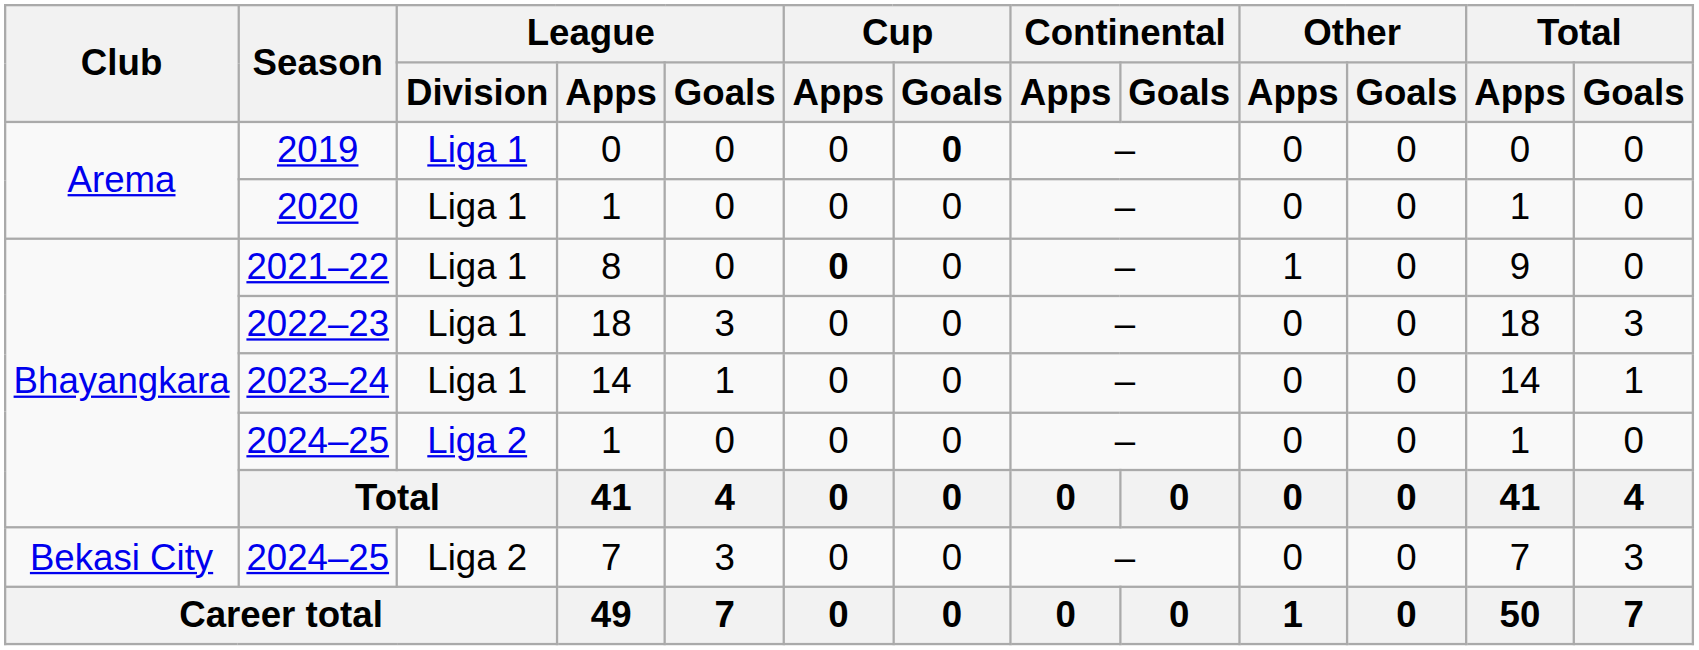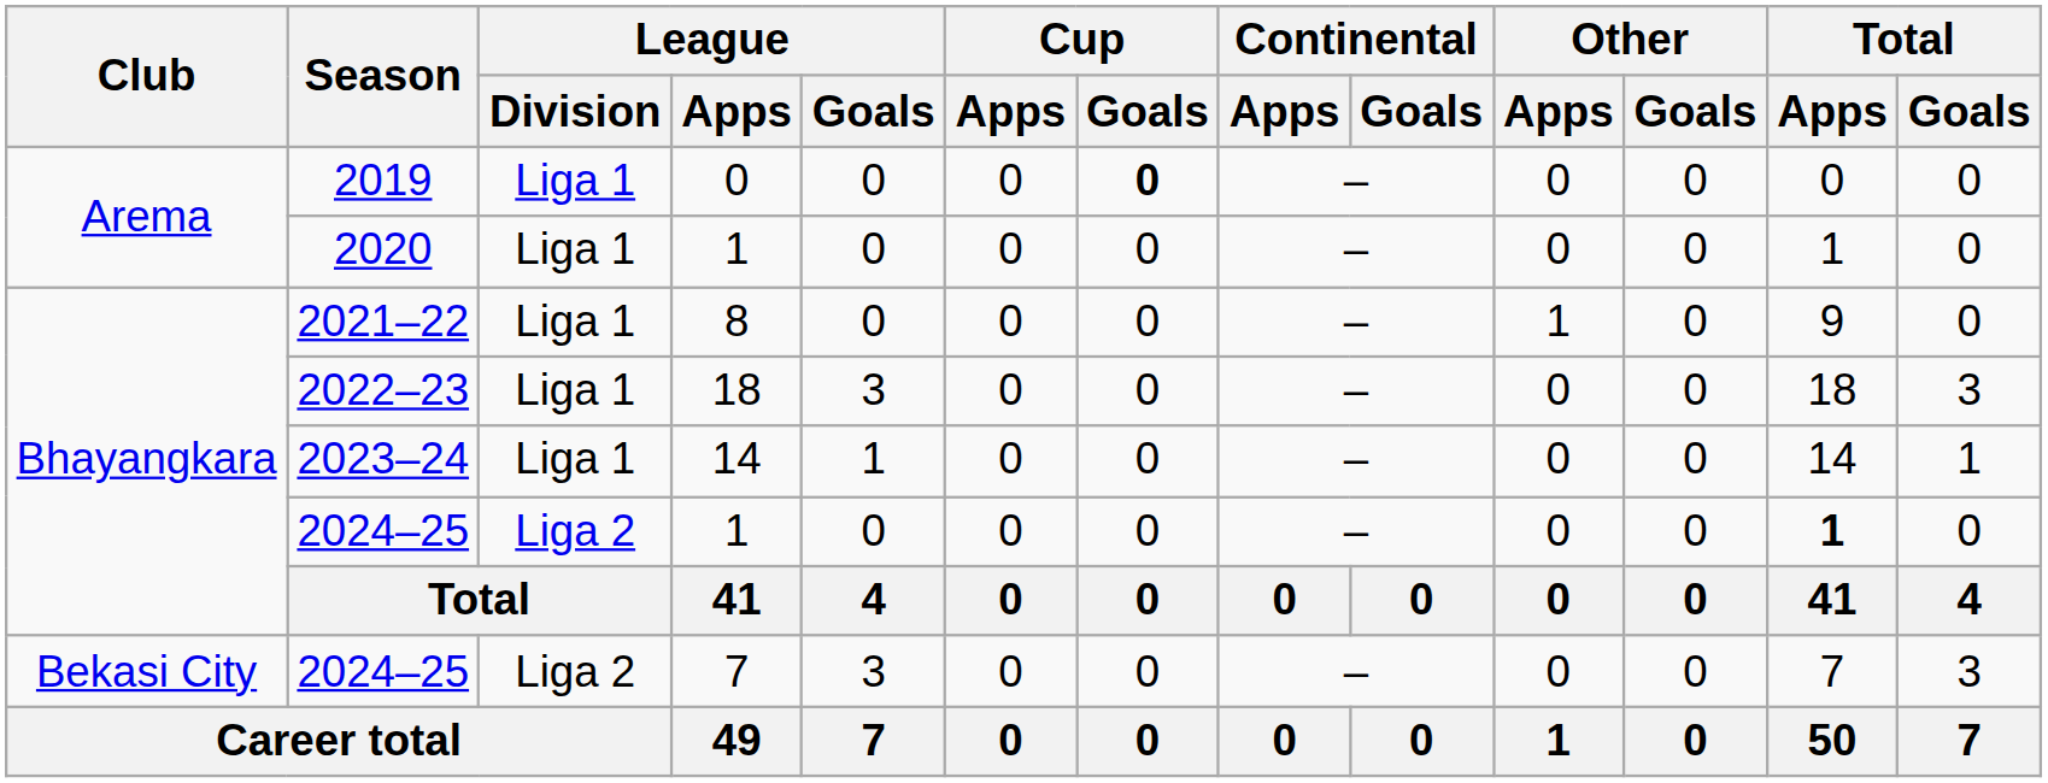2021–22 | Cup / Apps: bold -> normal
2024–25 / 1 | Total / Apps: normal -> bold
